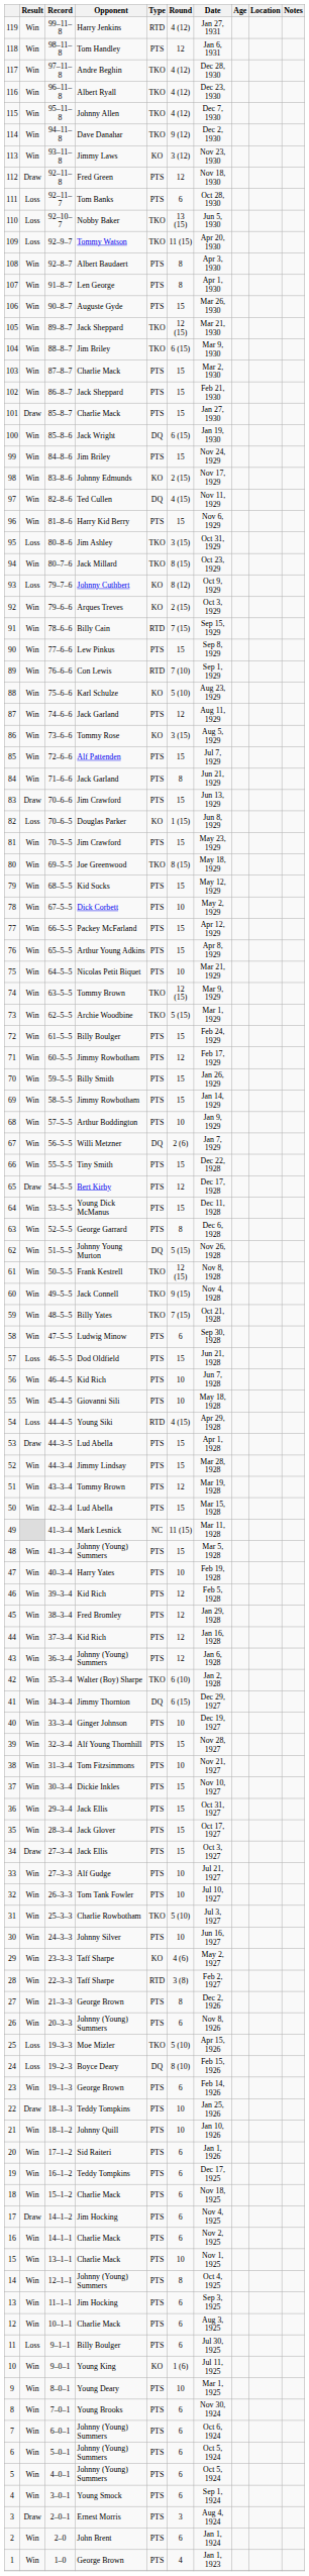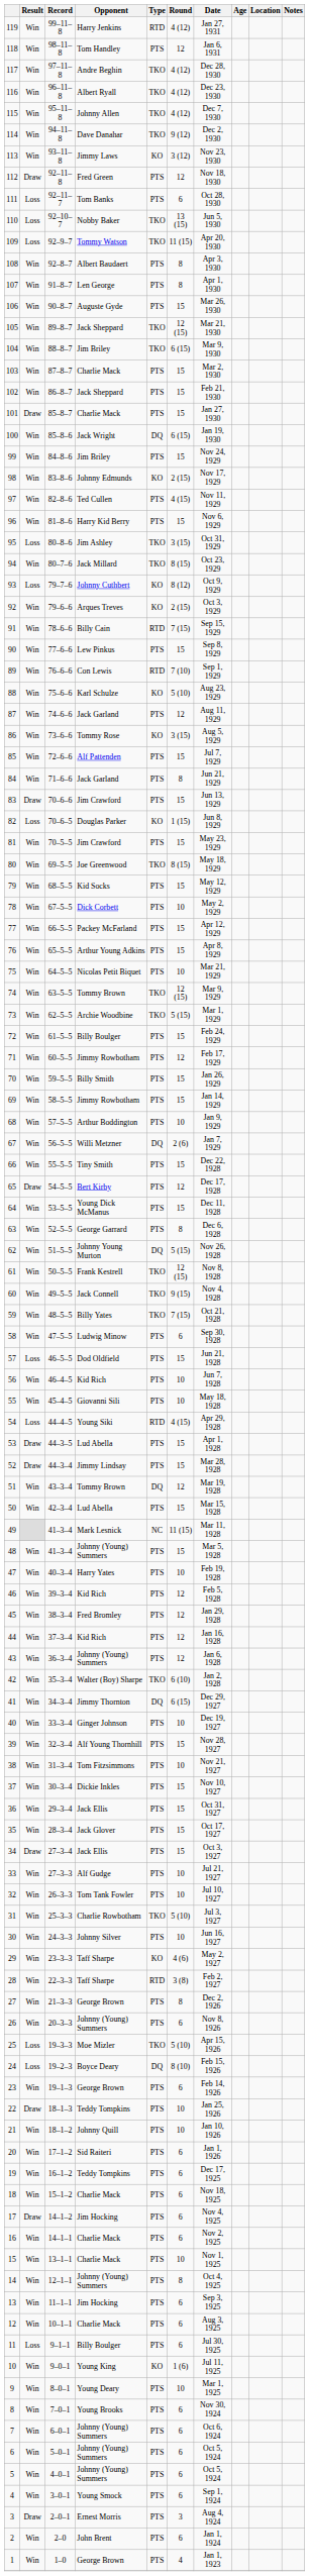97 | Type: DQ -> PTS
52 | Result: Win -> Draw
51 | Type: PTS -> DQ
